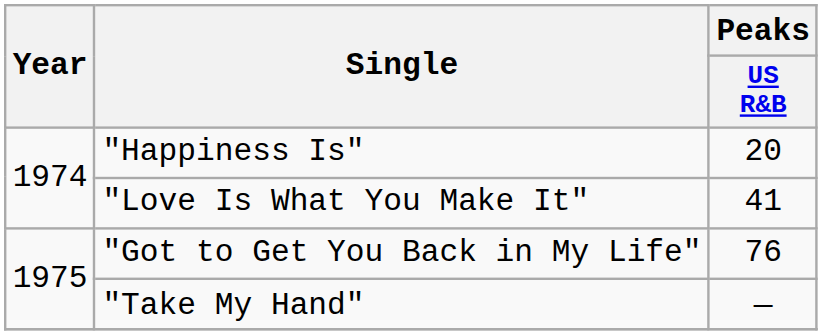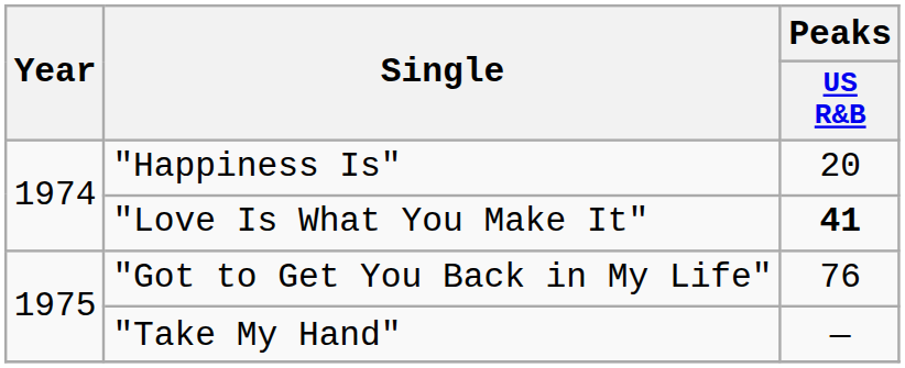"Love Is What You Make It" | Peaks / US R&B: normal -> bold
